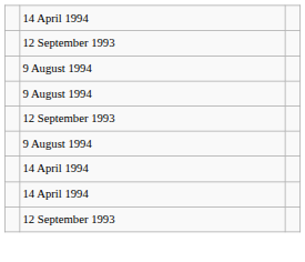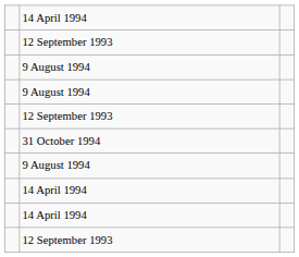+ row: 31 October 1994
